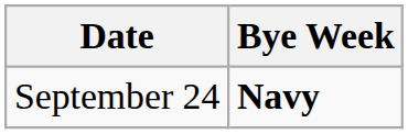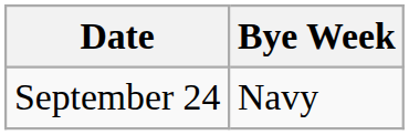September 24 | column 2: bold -> normal
